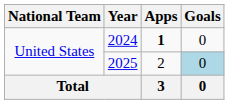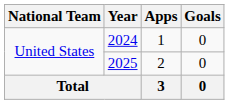2024 | Apps: bold -> normal
2025 | Goals: lightblue background -> no background
